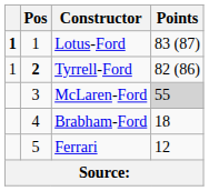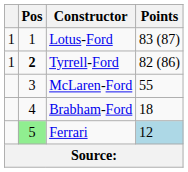Lotus-Ford | column 1: bold -> normal
McLaren-Ford | Points: lightgrey background -> no background
Ferrari | Pos: no background -> lightgreen background
Ferrari | Points: no background -> lightblue background
